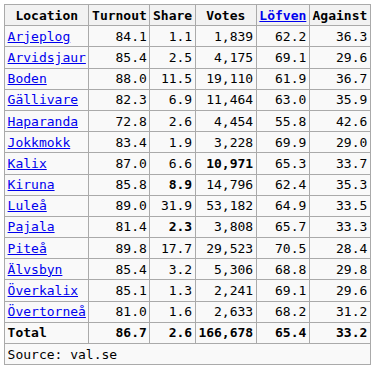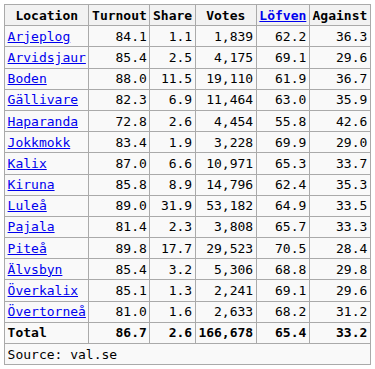Kalix | Votes: bold -> normal
Kiruna | Share: bold -> normal
Pajala | Share: bold -> normal
